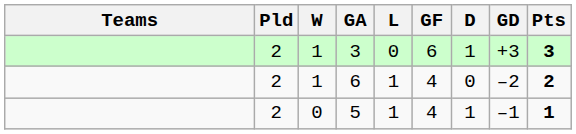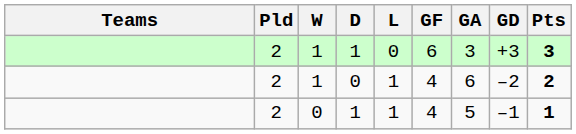columns swapped: D <-> GA
